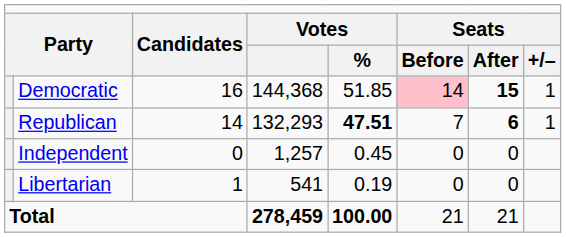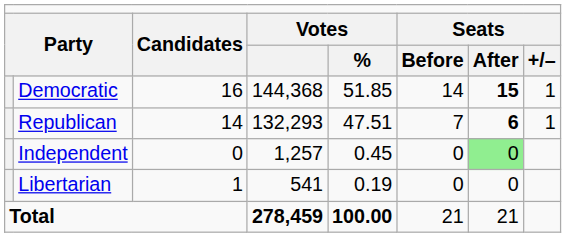Democratic | column 6: pink background -> no background
Republican | column 5: bold -> normal
Independent | column 7: no background -> lightgreen background
